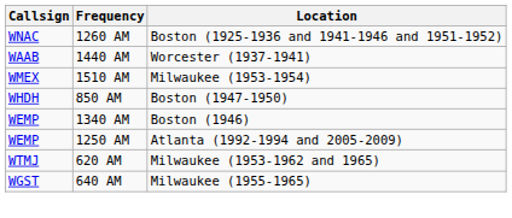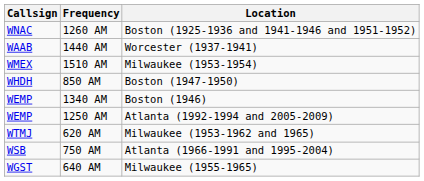+ row: WSB | 750 AM | Atlanta (1966-1991 and 1995-2004)
